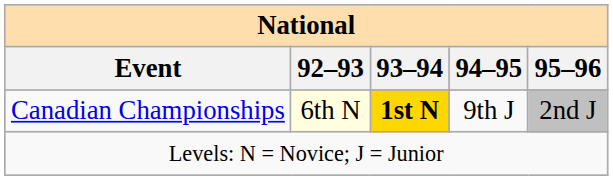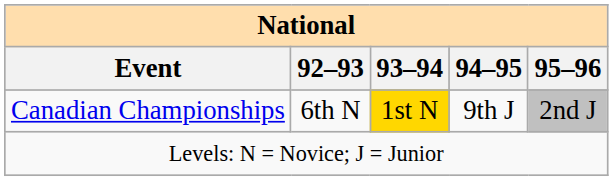Canadian Championships | 92–93: lightyellow background -> no background
Canadian Championships | 93–94: bold -> normal
